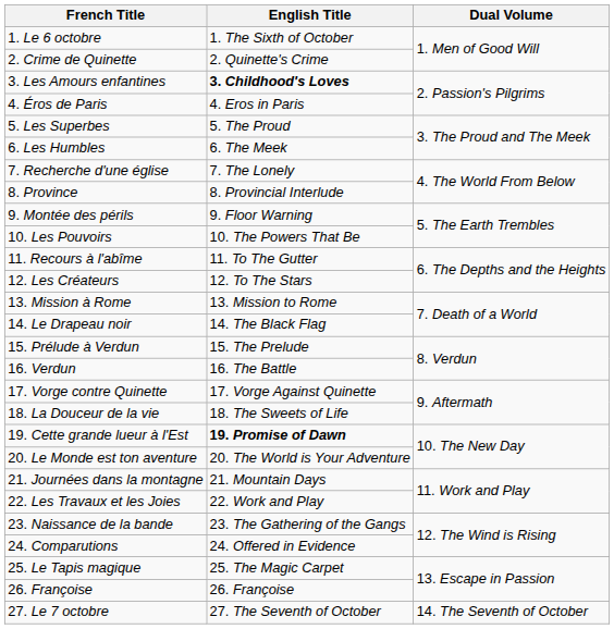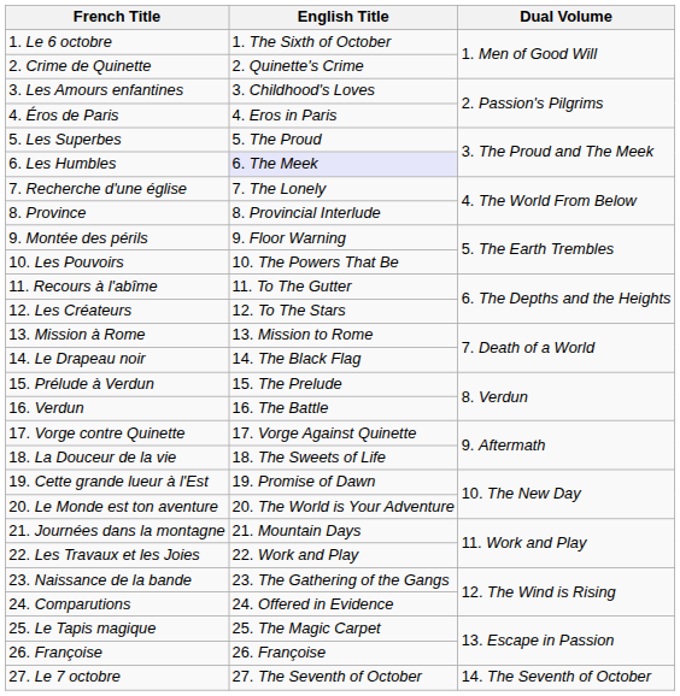3. Les Amours enfantines | English Title: bold -> normal
6. Les Humbles | English Title: no background -> lavender background
19. Cette grande lueur à l'Est | English Title: bold -> normal
